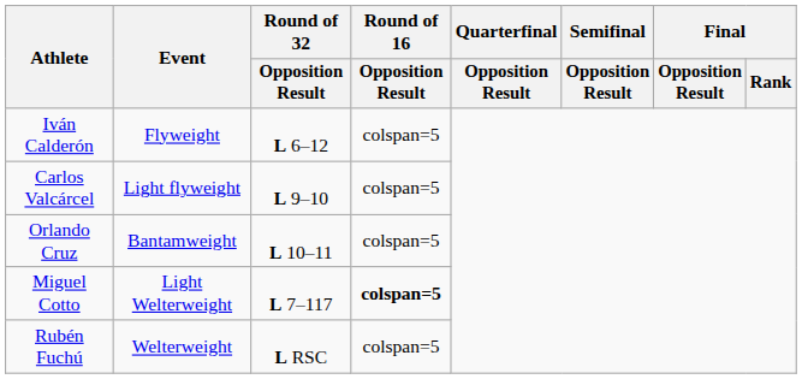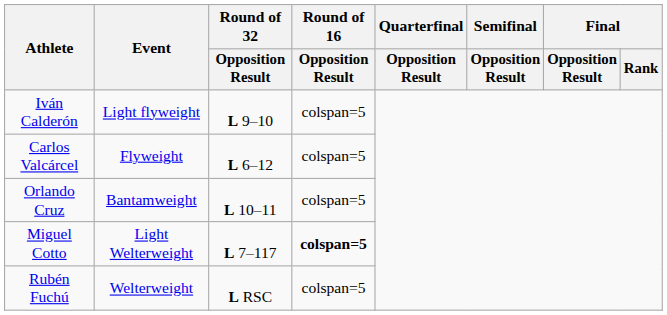Iván Calderón | Event: Flyweight -> Light flyweight
Iván Calderón | Round of 32 / Opposition Result: L 6–12 -> L 9–10
Carlos Valcárcel | Event: Light flyweight -> Flyweight
Carlos Valcárcel | Round of 32 / Opposition Result: L 9–10 -> L 6–12
